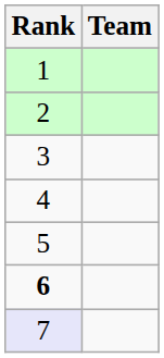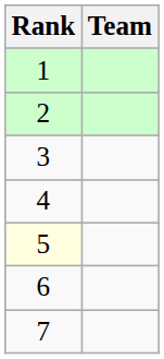5 | Rank: no background -> lightyellow background
6 | Rank: bold -> normal
7 | Rank: lavender background -> no background
